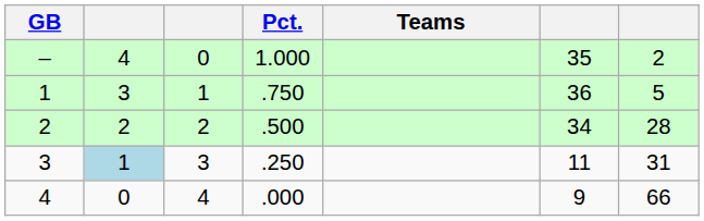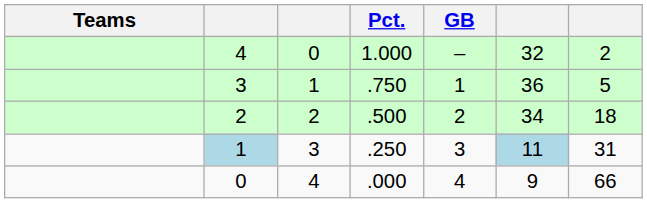columns swapped: Teams <-> GB
row 2 | column 6: 35 -> 32
row 4 | column 7: 28 -> 18
row 5 | column 6: no background -> lightblue background
